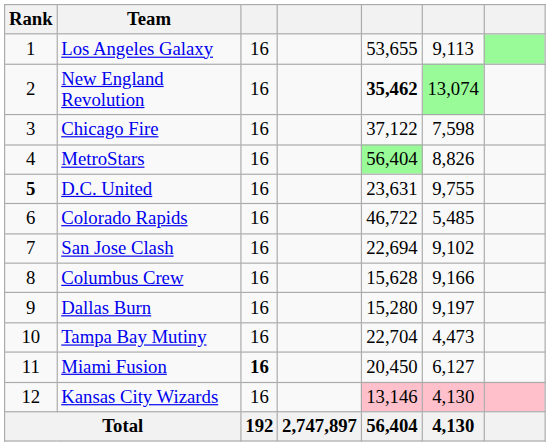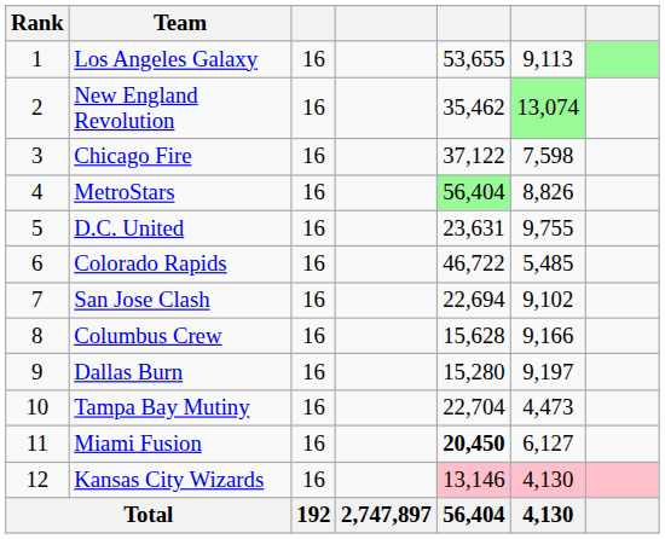New England Revolution | column 5: bold -> normal
D.C. United | Rank: bold -> normal
Miami Fusion | column 3: bold -> normal
Miami Fusion | column 5: normal -> bold
